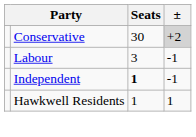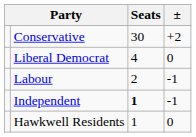Conservative | ±: lightgrey background -> no background
+ row: Liberal Democrat | 4 | 0
Labour | Seats: 3 -> 2
Hawkwell Residents | ±: 1 -> 0
